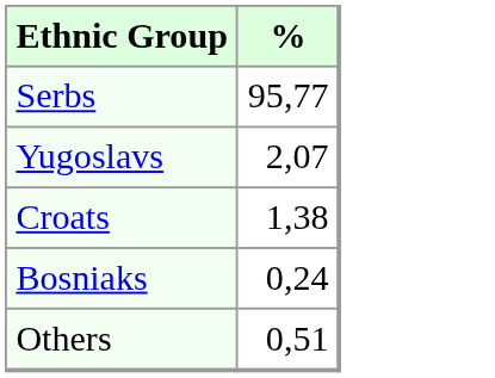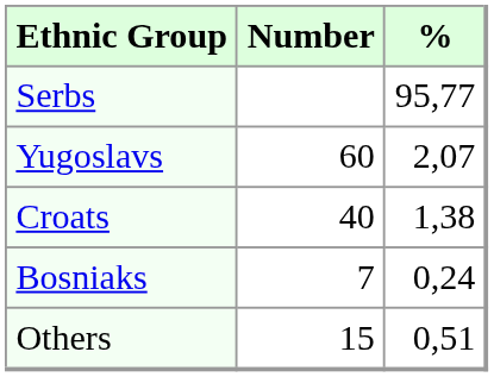+ column: Number | 60 | 40 | 7 | 15
